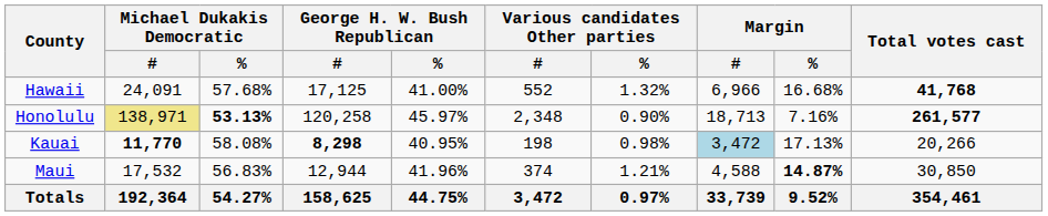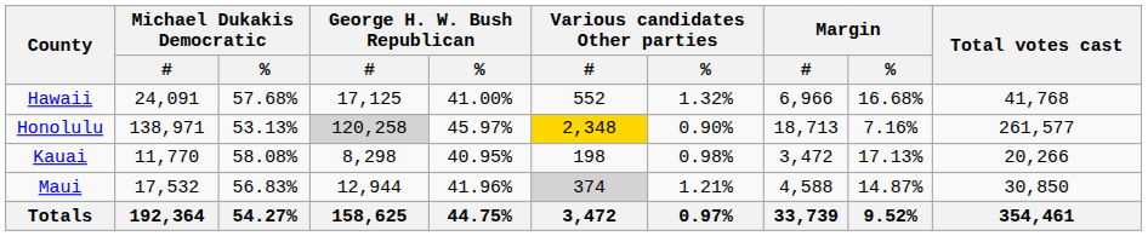Hawaii | Total votes cast: bold -> normal
Honolulu | Michael Dukakis Democratic / #: khaki background -> no background
Honolulu | Michael Dukakis Democratic / %: bold -> normal
Honolulu | George H. W. Bush Republican / #: no background -> lightgrey background
Honolulu | Various candidates Other parties / #: no background -> gold background
Honolulu | Total votes cast: bold -> normal
Kauai | Michael Dukakis Democratic / #: bold -> normal
Kauai | George H. W. Bush Republican / #: bold -> normal
Kauai | Margin / #: lightblue background -> no background
Maui | Various candidates Other parties / #: no background -> lightgrey background
Maui | Margin / %: bold -> normal
